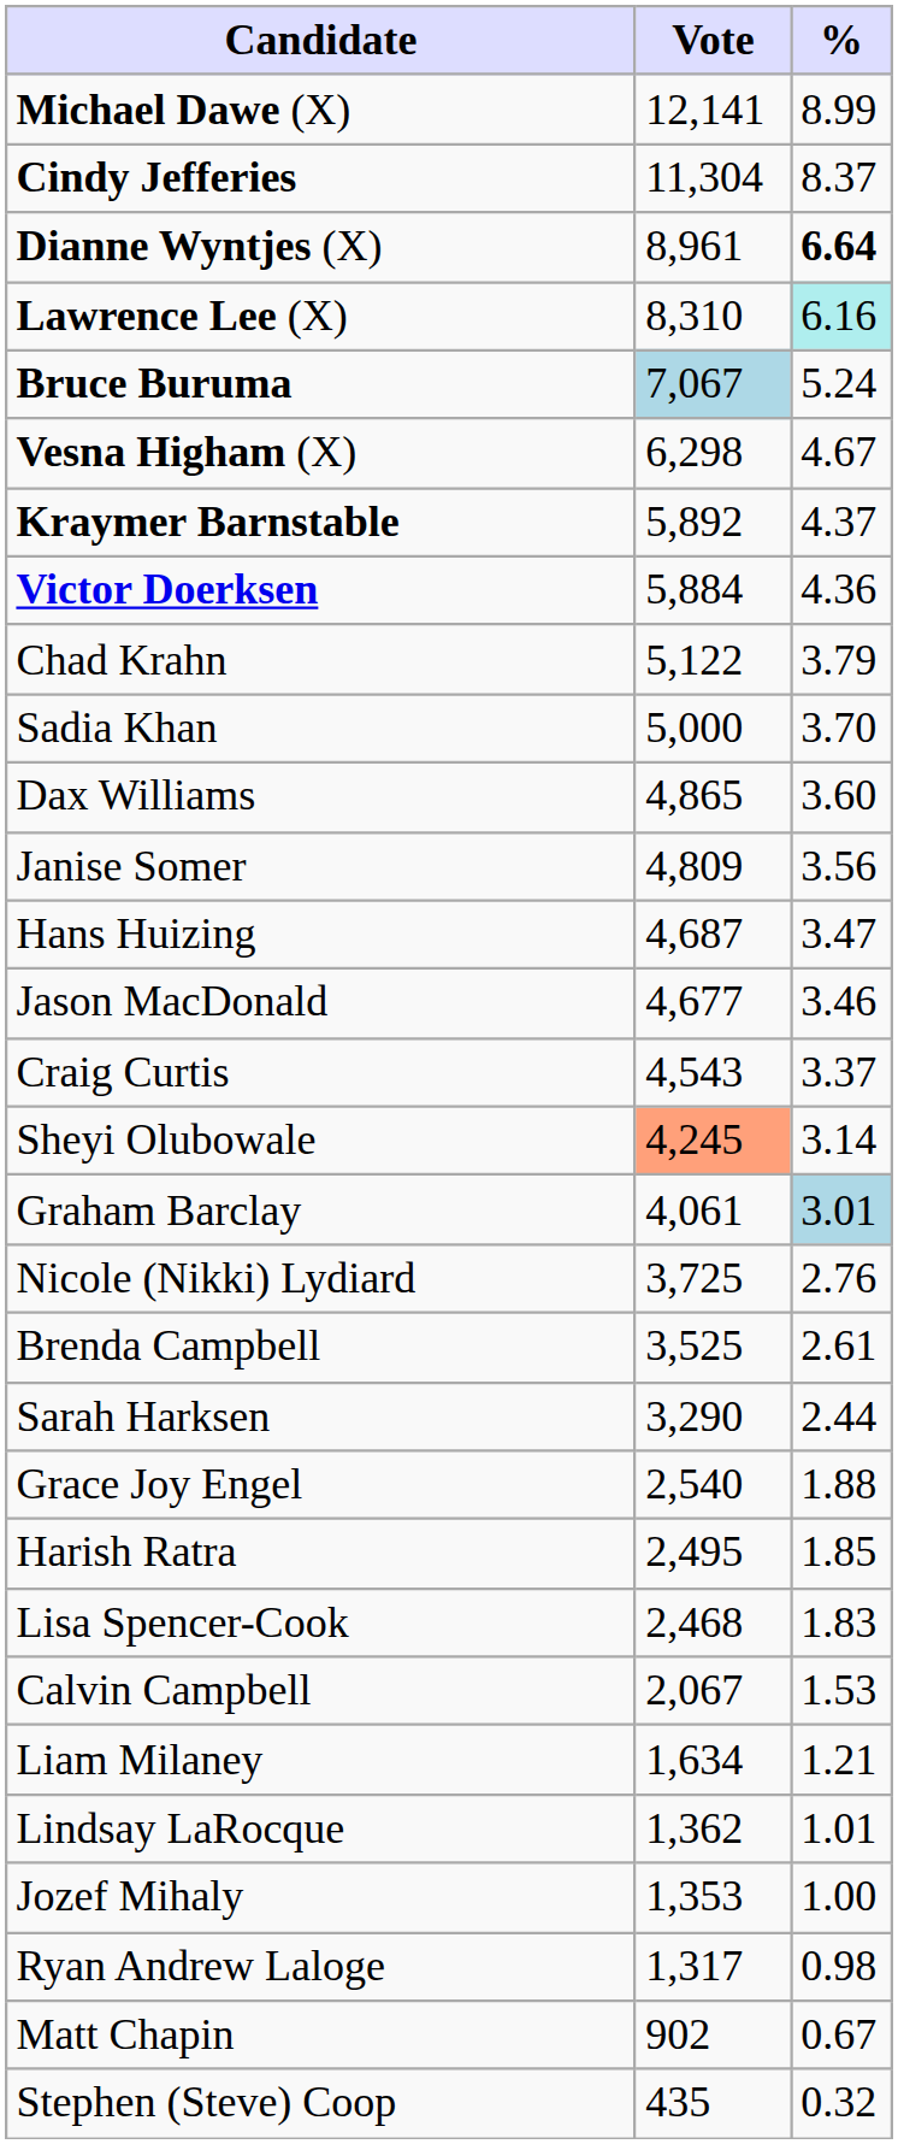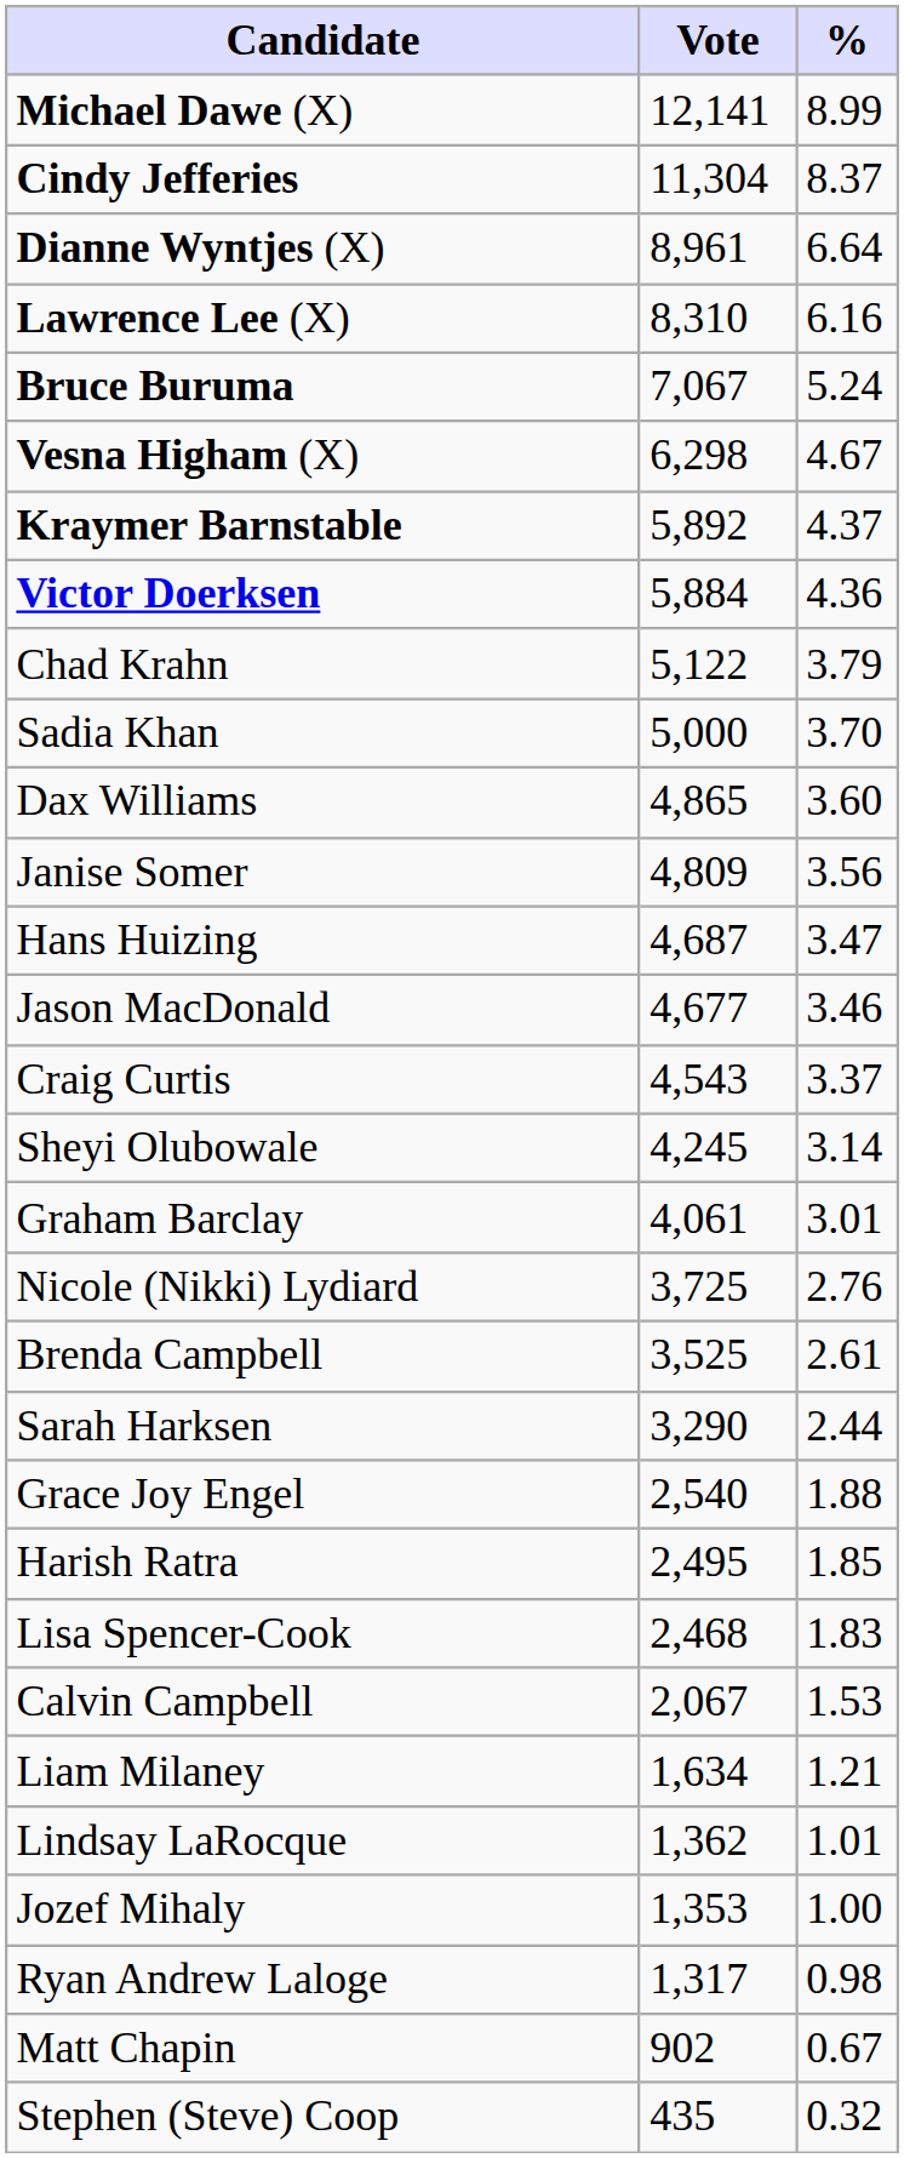Dianne Wyntjes (X) | %: bold -> normal
Lawrence Lee (X) | %: paleturquoise background -> no background
Bruce Buruma | Vote: lightblue background -> no background
Sheyi Olubowale | Vote: lightsalmon background -> no background
Graham Barclay | %: lightblue background -> no background
